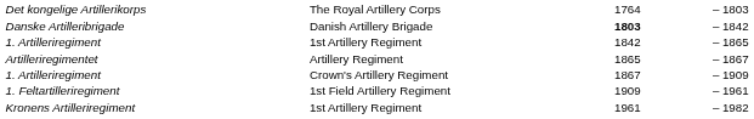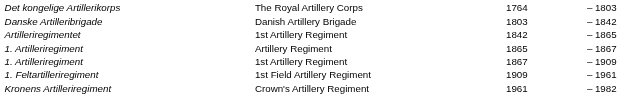row 2 | column 3: bold -> normal
row 3 | column 1: 1. Artilleriregiment -> Artilleriregimentet
row 4 | column 1: Artilleriregimentet -> 1. Artilleriregiment
row 5 | column 2: Crown's Artillery Regiment -> 1st Artillery Regiment
row 7 | column 2: 1st Artillery Regiment -> Crown's Artillery Regiment
